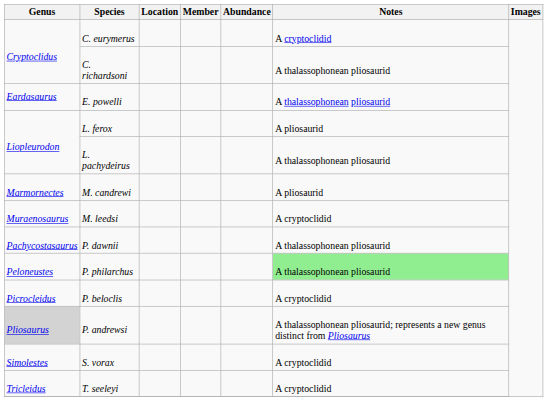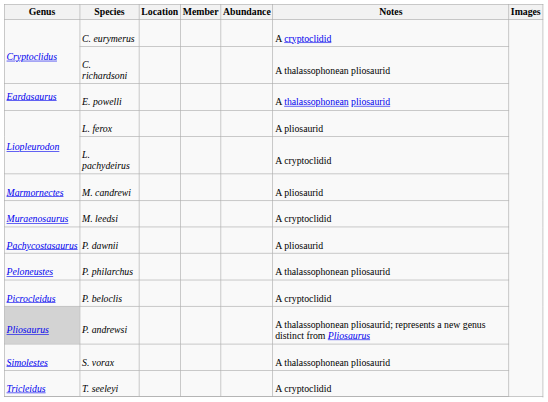L. pachydeirus | Notes: A thalassophonean pliosaurid -> A cryptoclidid
P. dawnii | Notes: A thalassophonean pliosaurid -> A pliosaurid
P. philarchus | Notes: lightgreen background -> no background
S. vorax | Notes: A cryptoclidid -> A thalassophonean pliosaurid
